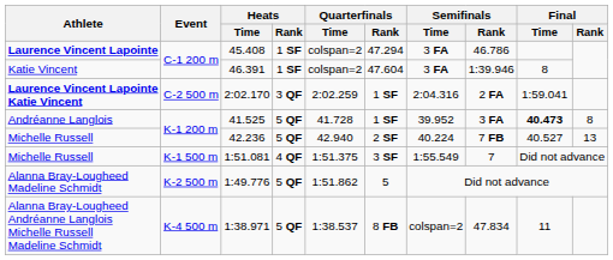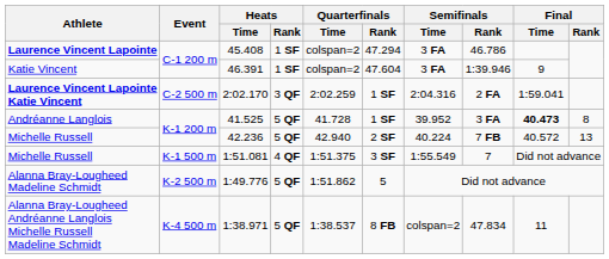46.391 | Final / Time: 8 -> 9
42.236 | Final / Time: 40.527 -> 40.572
